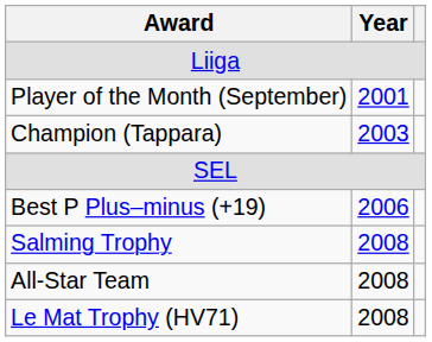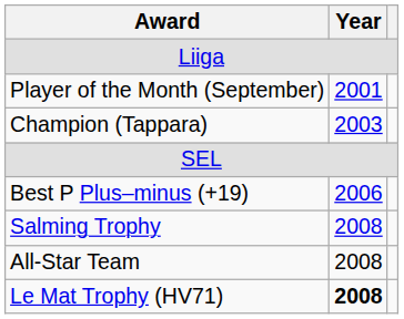Le Mat Trophy (HV71) | Year: normal -> bold
